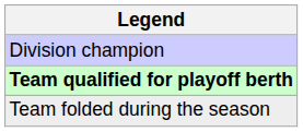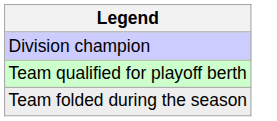row 3 | column 1: bold -> normal
